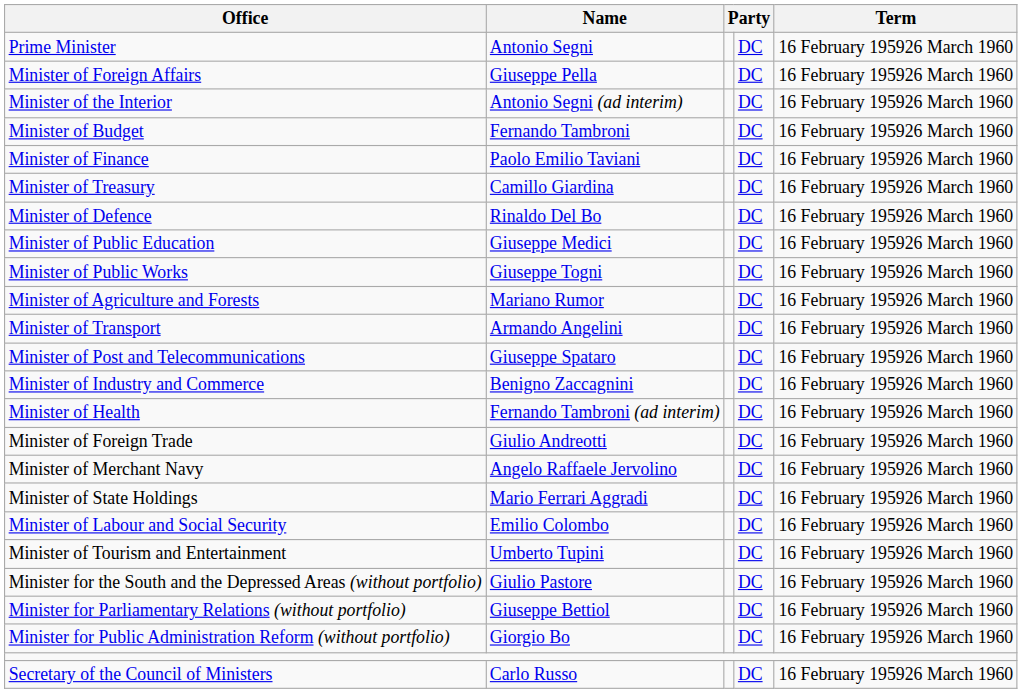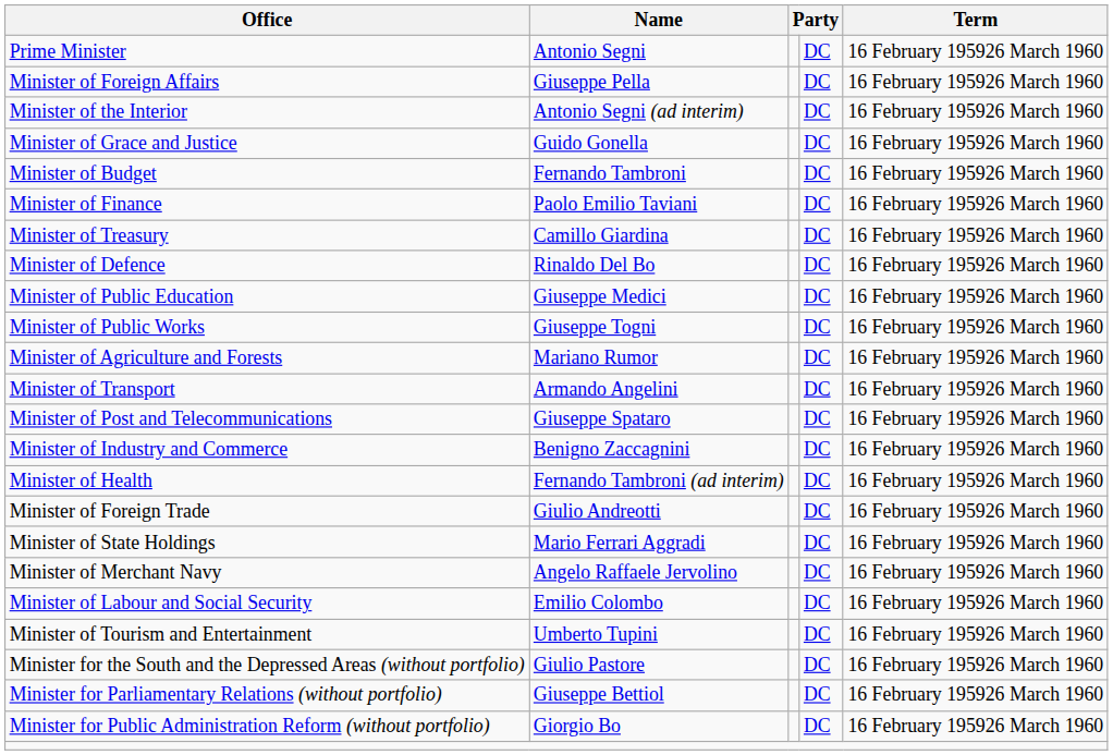+ row: Minister of Grace and Justice | Guido Gonella | DC | 16 February 195926 March 1960
rows swapped: Minister of Merchant Navy <-> Minister of State Holdings
- row: Secretary of the Council of Ministers | Carlo Russo | DC | 16 February 195926 March 1960
